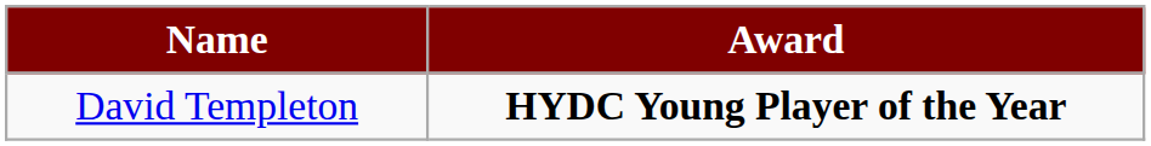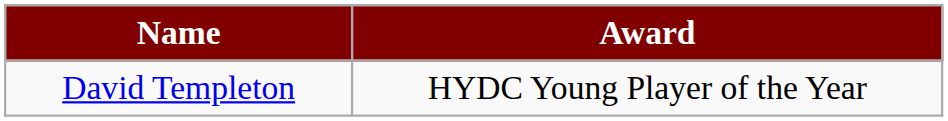David Templeton | Award: bold -> normal
